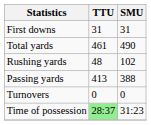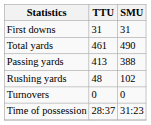rows swapped: Rushing yards <-> Passing yards
Time of possession | TTU: lightgreen background -> no background
